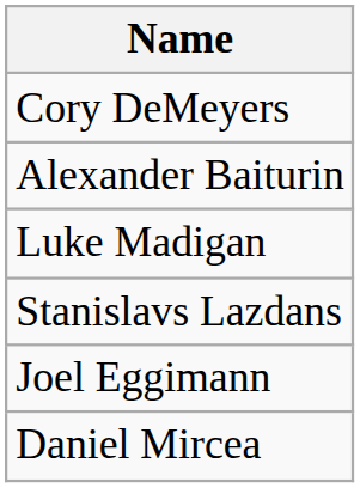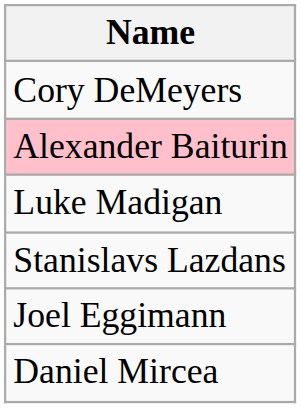row 3 | column 1: no background -> pink background
